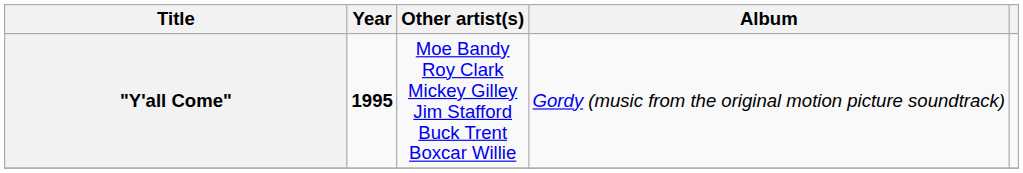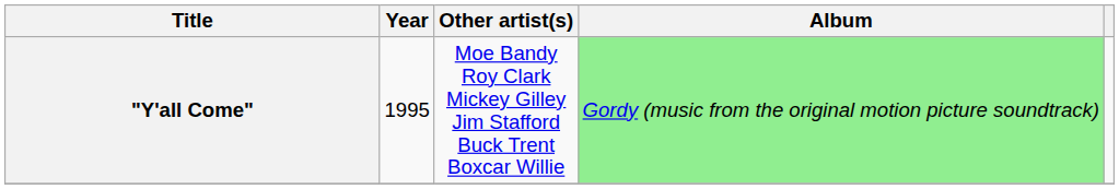row 2 | Year: bold -> normal
row 2 | Album: no background -> lightgreen background
